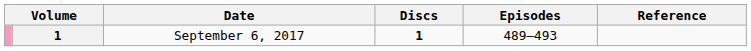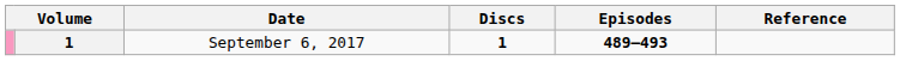September 6, 2017 | Episodes: normal -> bold
